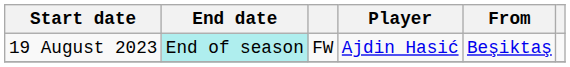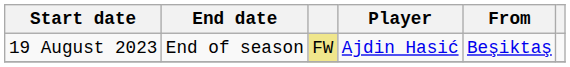19 August 2023 | End date: paleturquoise background -> no background
19 August 2023 | column 3: no background -> khaki background
